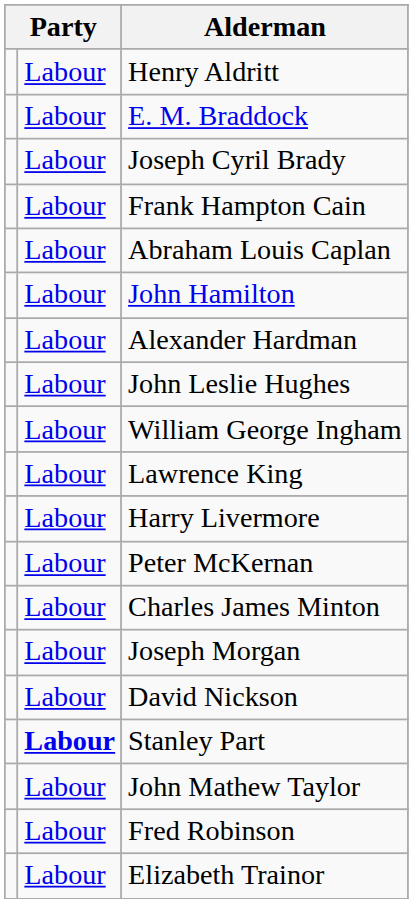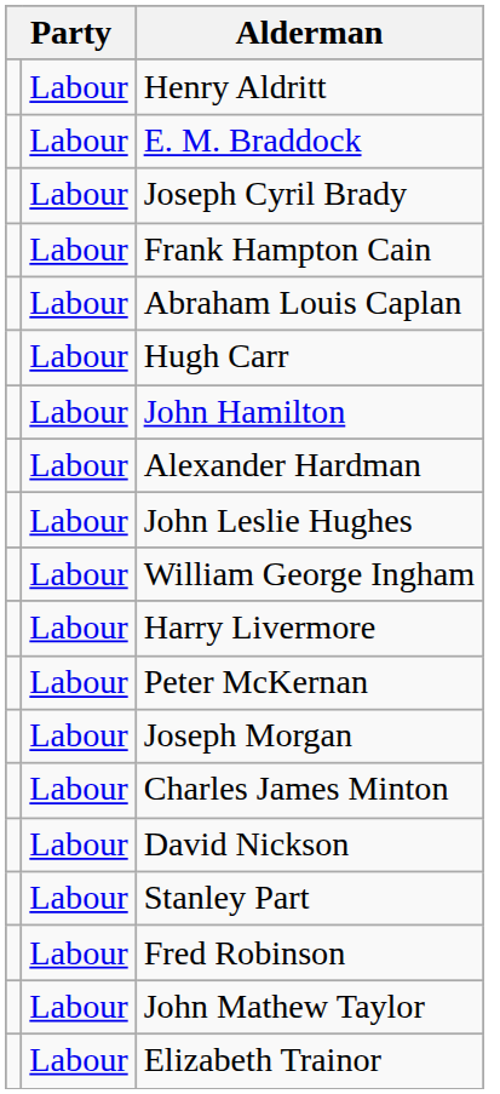+ row: Labour | Hugh Carr
- row: Labour | Lawrence King
rows swapped: Charles James Minton <-> Joseph Morgan
Stanley Part | column 2: bold -> normal
rows swapped: Fred Robinson <-> John Mathew Taylor
